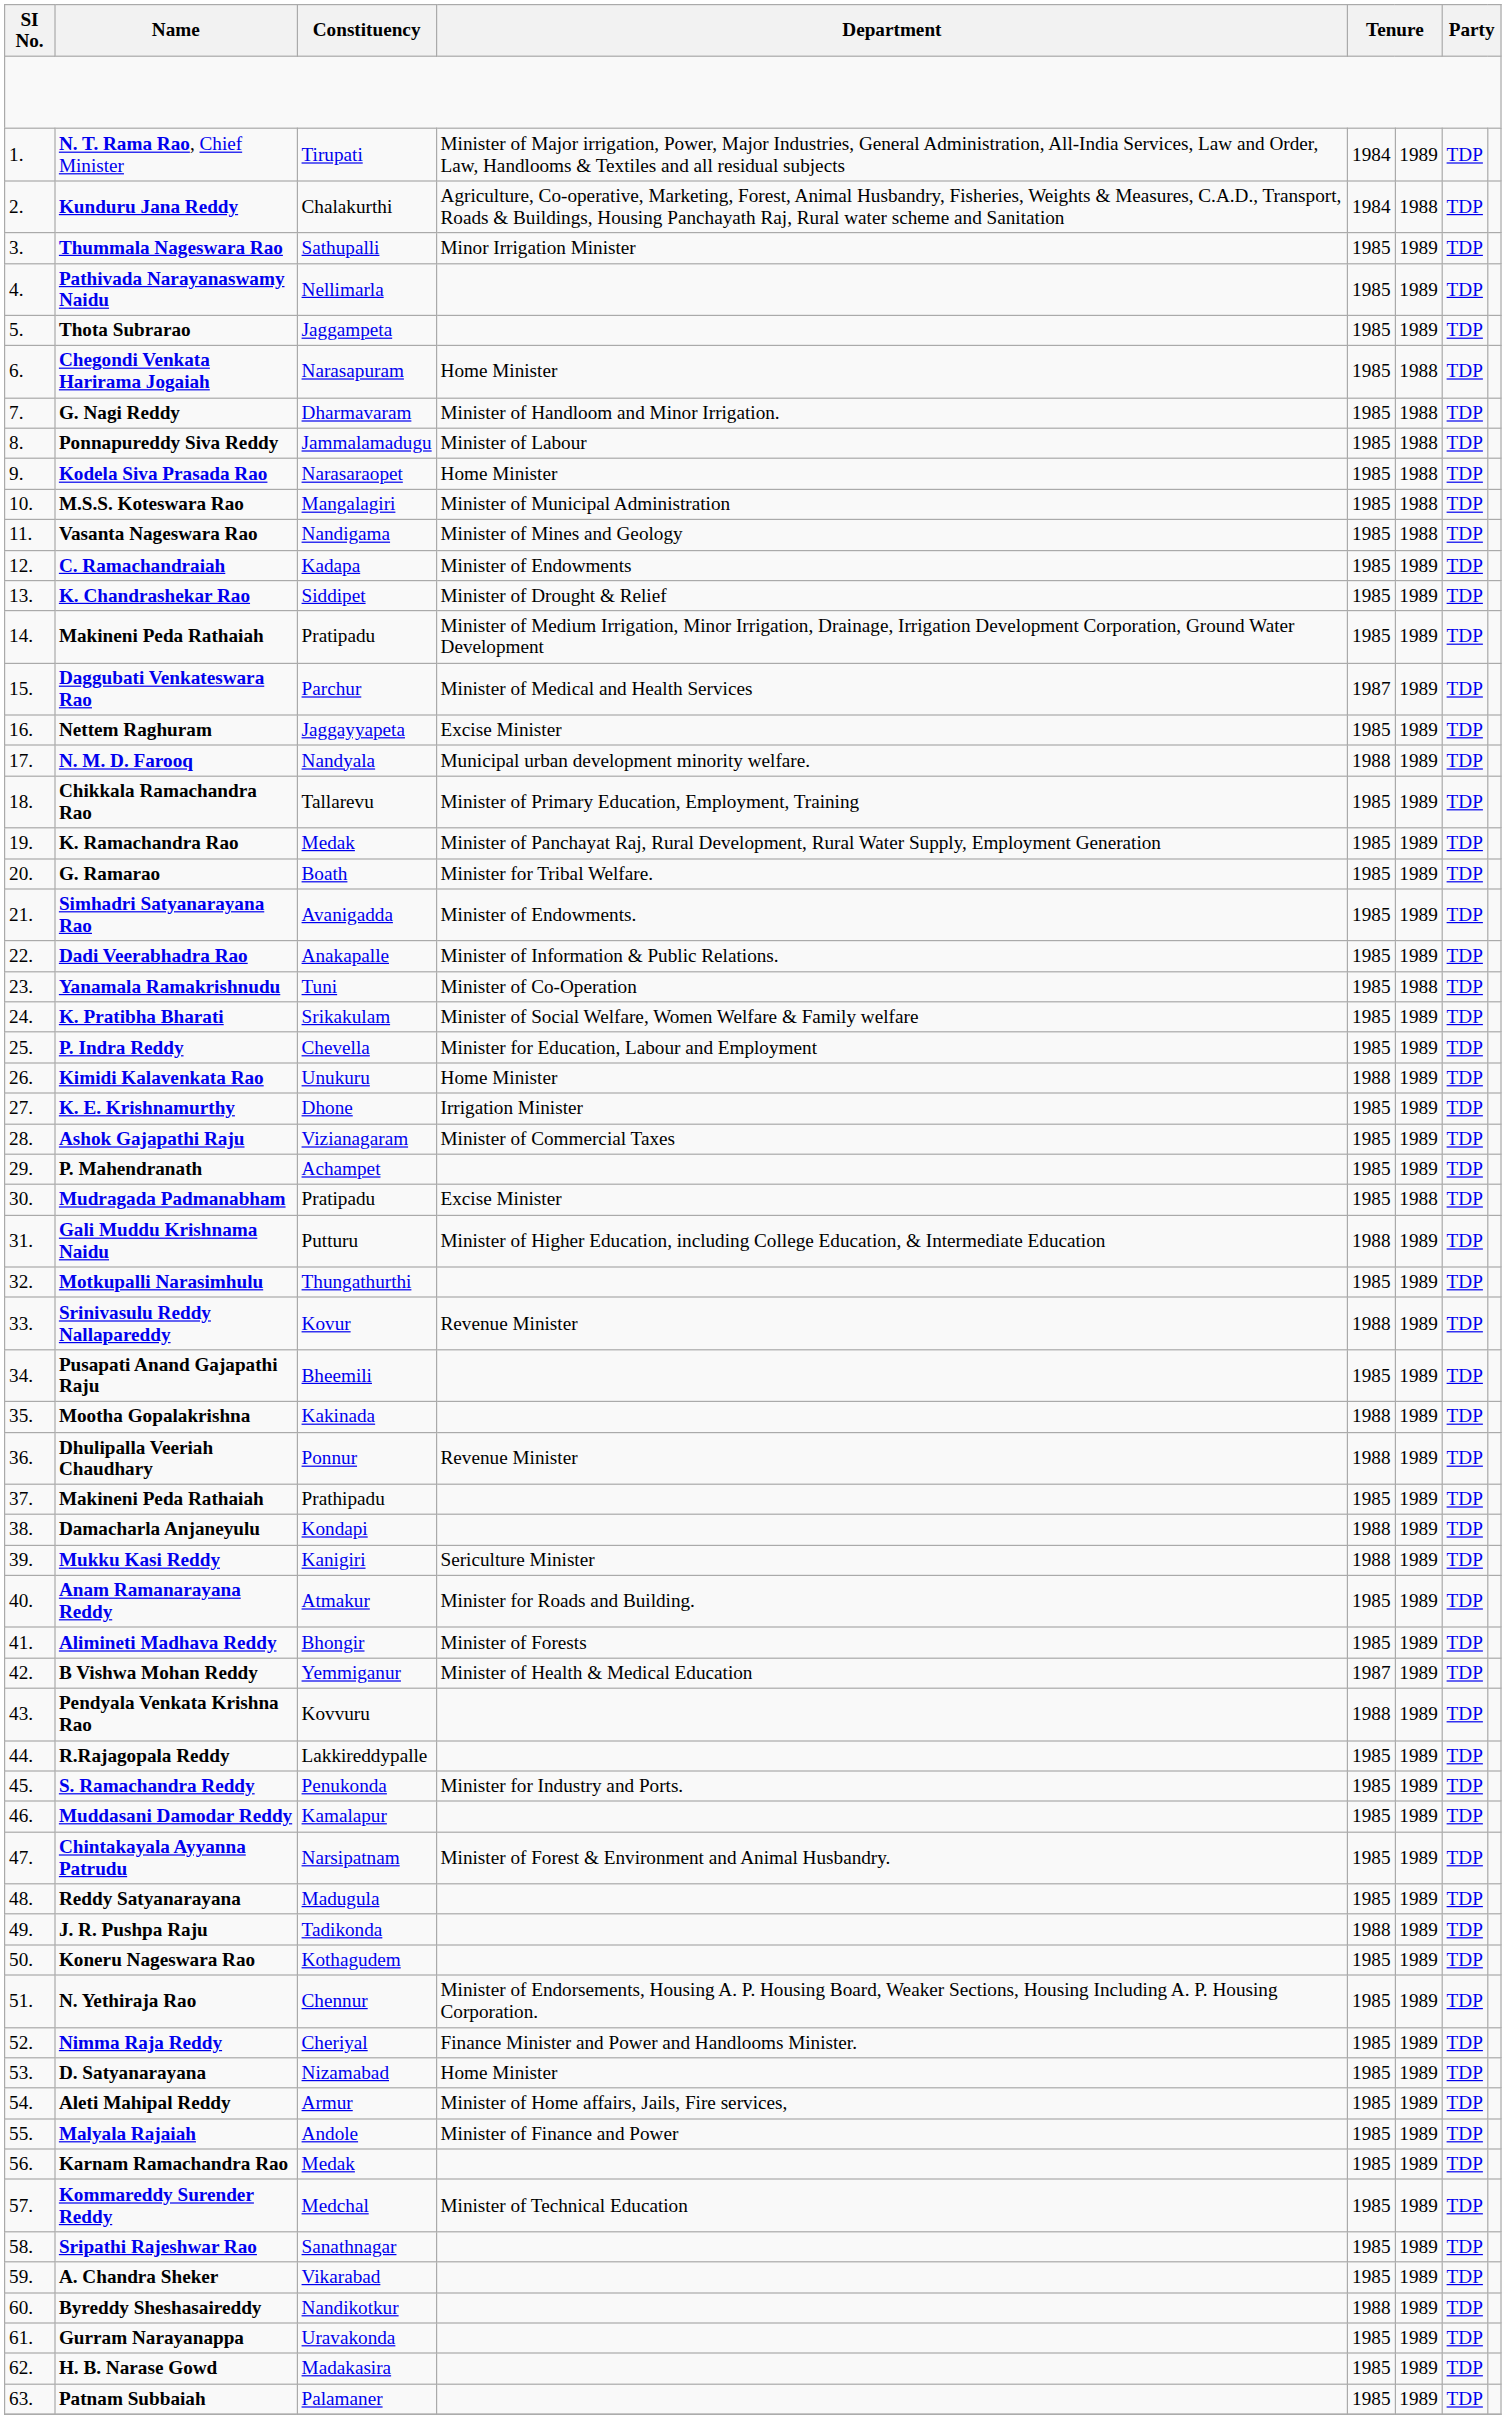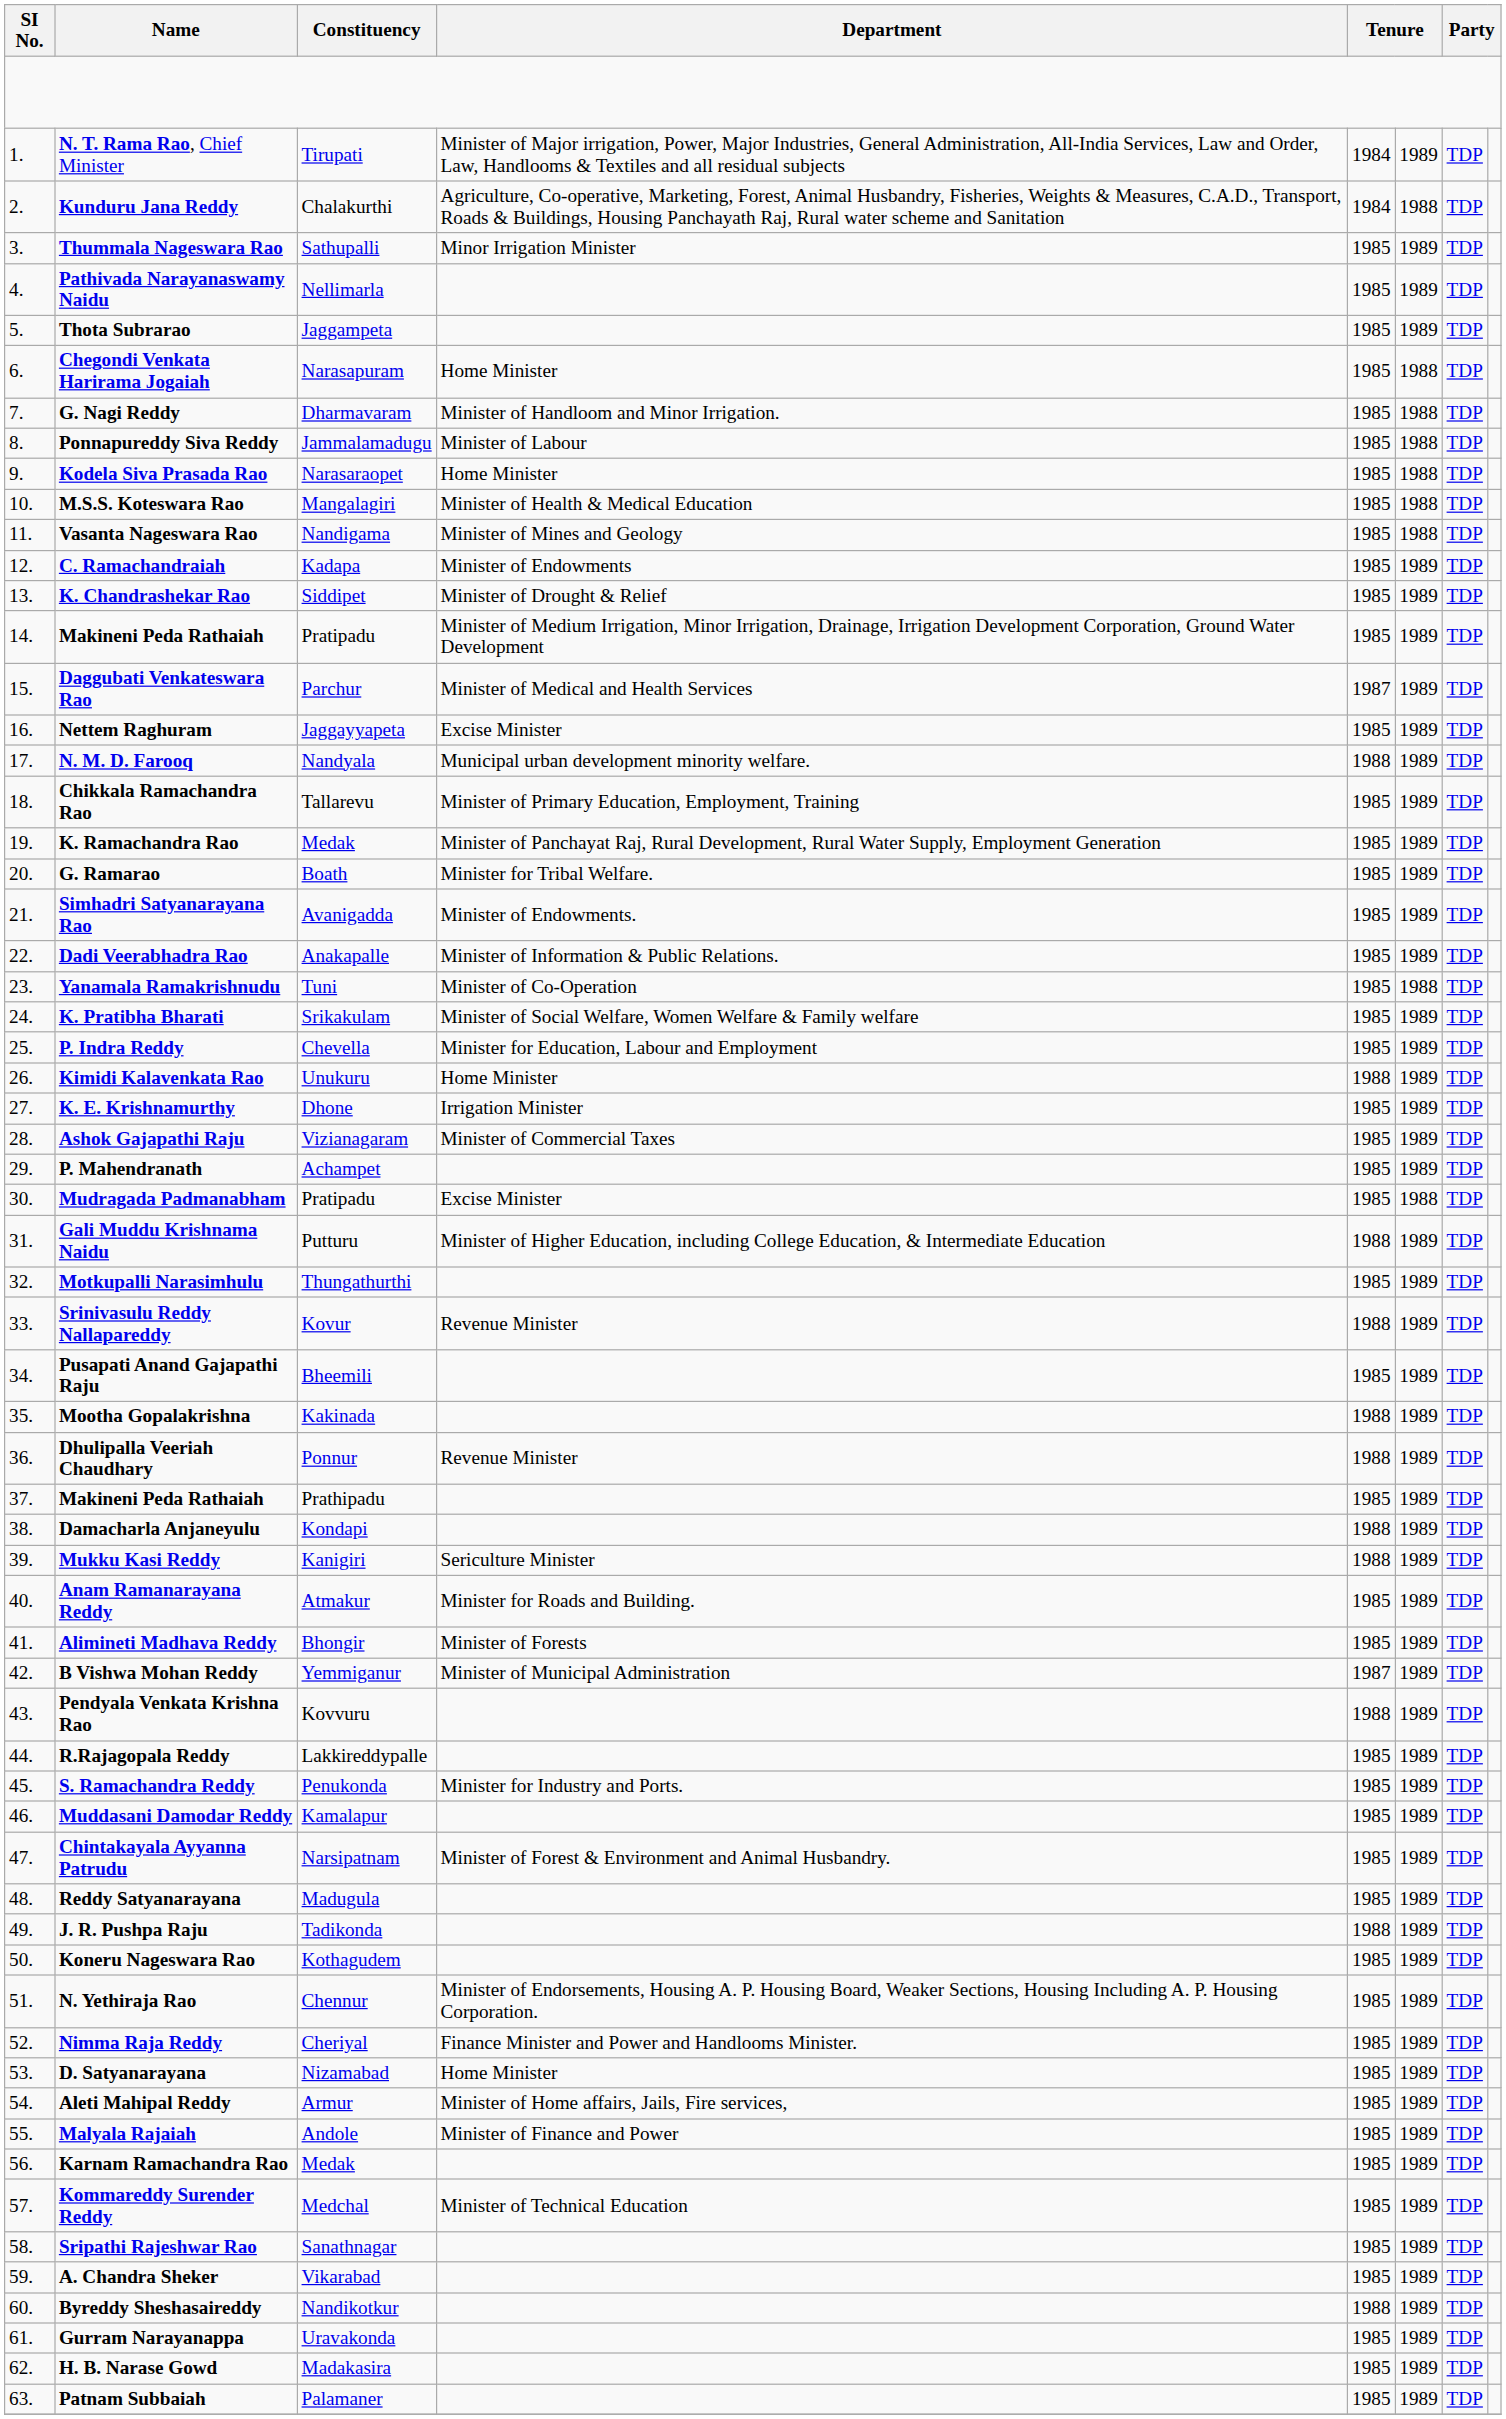M.S.S. Koteswara Rao | Department: Minister of Municipal Administration -> Minister of Health & Medical Education
B Vishwa Mohan Reddy | Department: Minister of Health & Medical Education -> Minister of Municipal Administration
